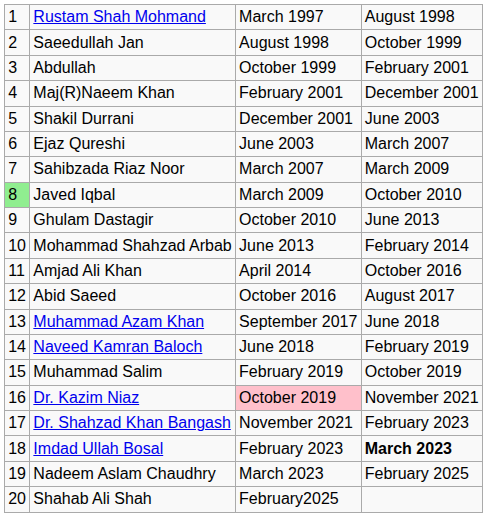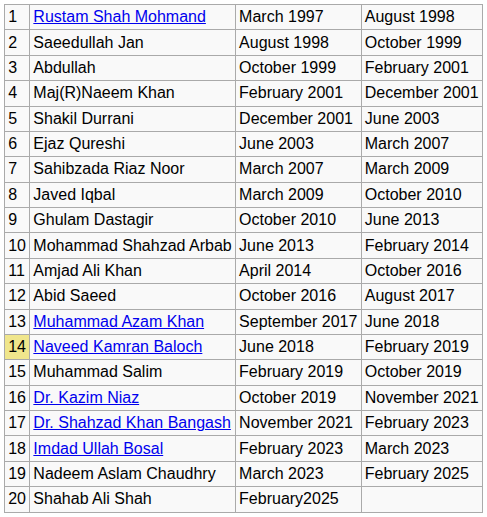Javed Iqbal | column 1: lightgreen background -> no background
Naveed Kamran Baloch | column 1: no background -> khaki background
Dr. Kazim Niaz | column 3: pink background -> no background
Imdad Ullah Bosal | column 4: bold -> normal
